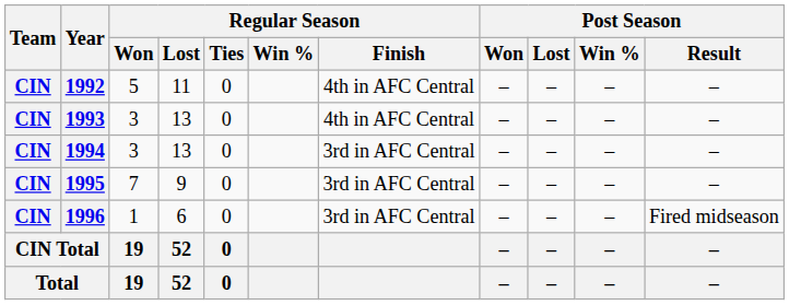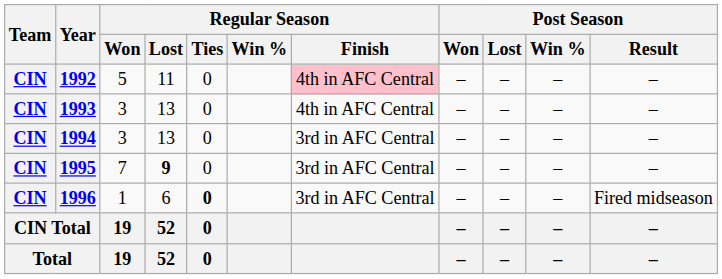1992 | Regular Season / Finish: no background -> pink background
1995 | Regular Season / Lost: normal -> bold
1996 | Regular Season / Ties: normal -> bold
